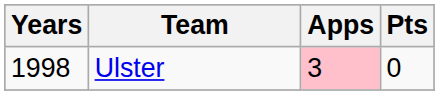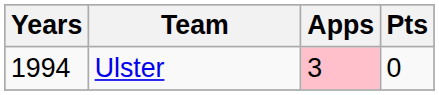Ulster | Years: 1998 -> 1994
